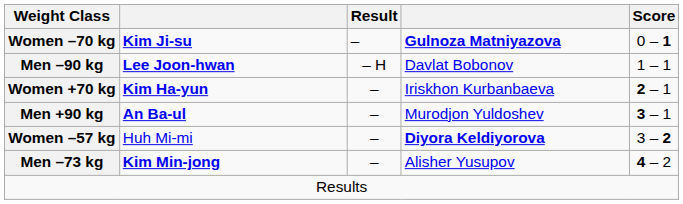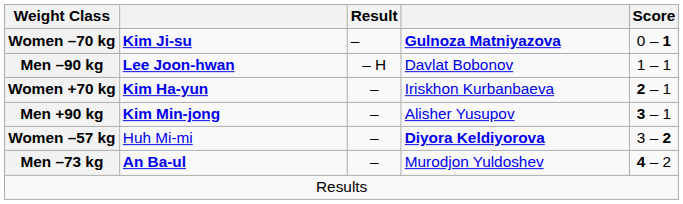Men +90 kg | column 2: An Ba-ul -> Kim Min-jong
Men +90 kg | column 4: Murodjon Yuldoshev -> Alisher Yusupov
Men –73 kg | column 2: Kim Min-jong -> An Ba-ul
Men –73 kg | column 4: Alisher Yusupov -> Murodjon Yuldoshev
